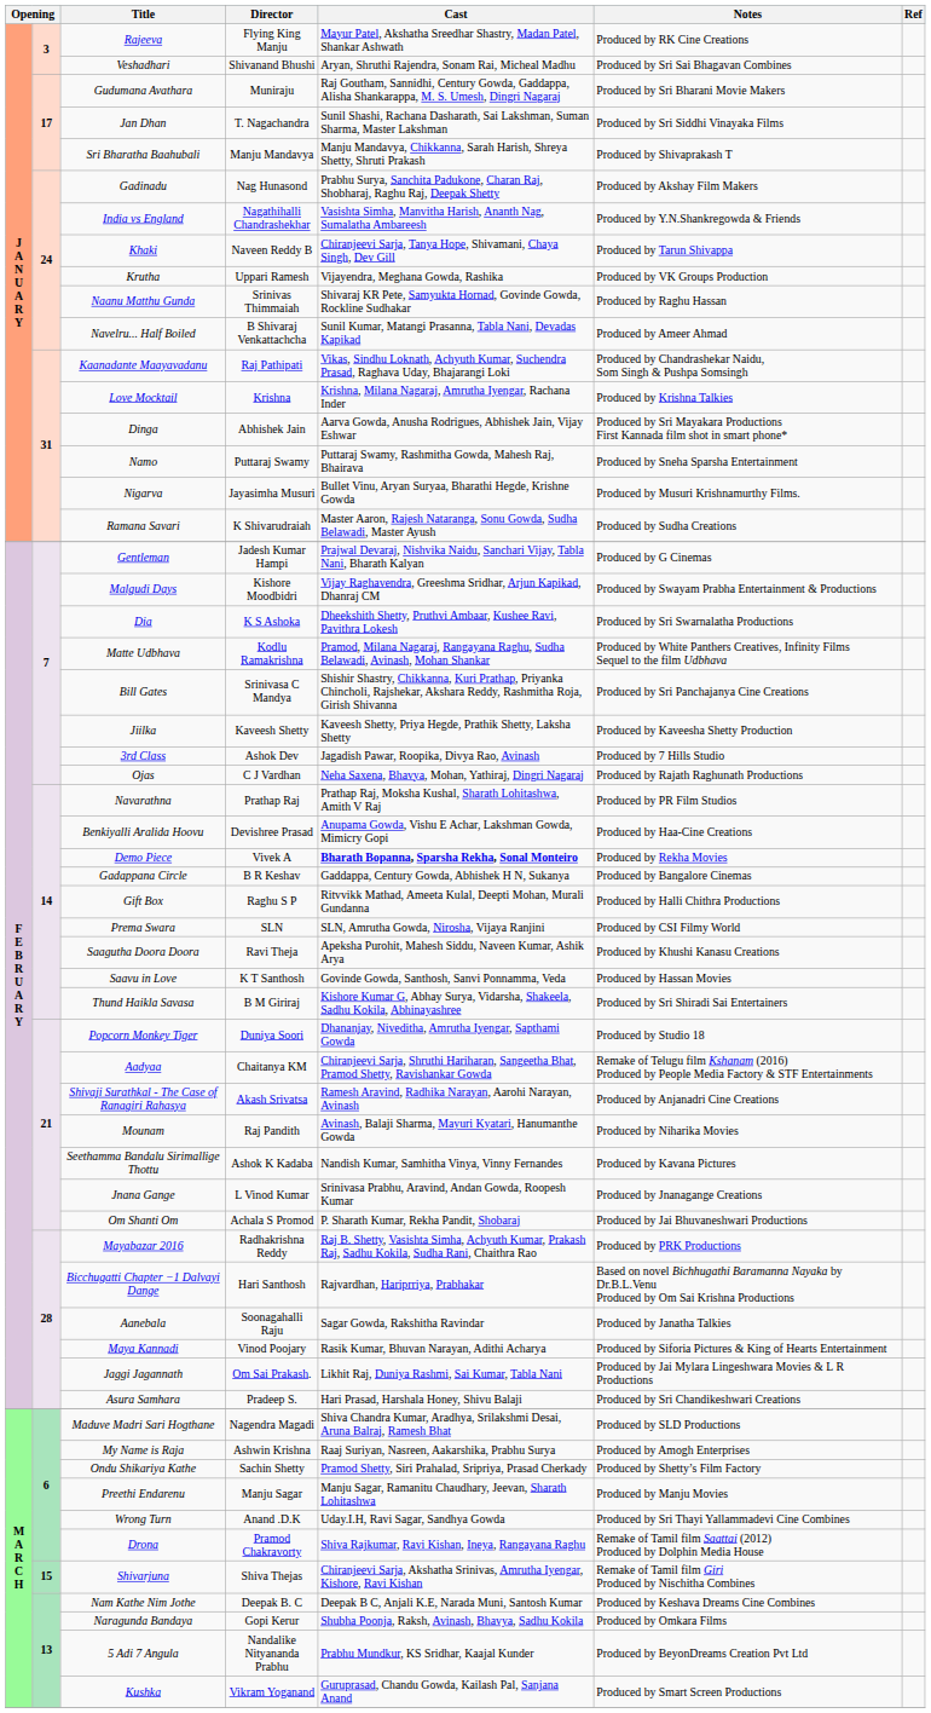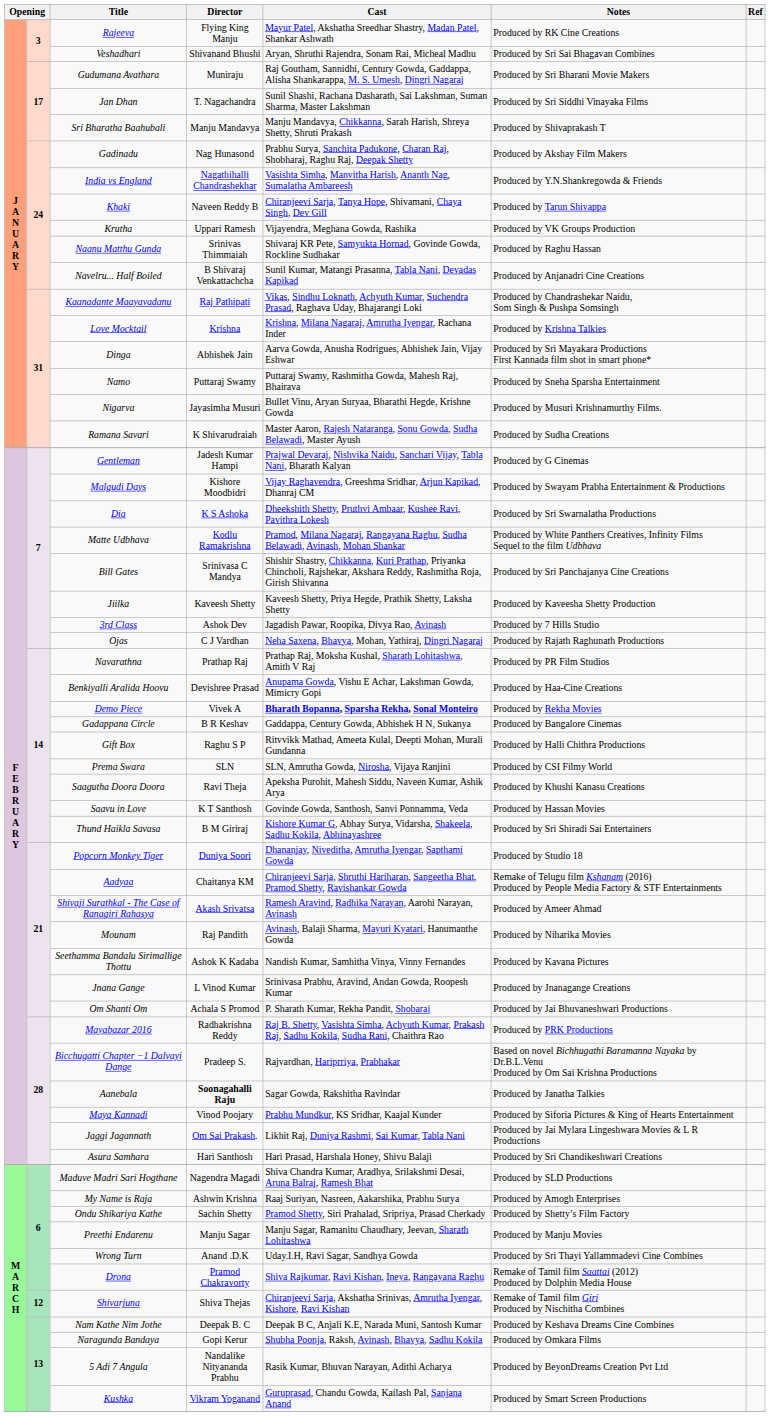Navelru... Half Boiled | Notes: Produced by Ameer Ahmad -> Produced by Anjanadri Cine Creations
Shivaji Surathkal - The Case of Ranagiri Rahasya | Notes: Produced by Anjanadri Cine Creations -> Produced by Ameer Ahmad
Bicchugatti Chapter −1 Dalvayi Dange | Director: Hari Santhosh -> Pradeep S.
Aanebala | Director: normal -> bold
Maya Kannadi | Cast: Rasik Kumar, Bhuvan Narayan, Adithi Acharya -> Prabhu Mundkur, KS Sridhar, Kaajal Kunder
Asura Samhara | Director: Pradeep S. -> Hari Santhosh
Shivarjuna | column 2: 15 -> 12
5 Adi 7 Angula | Cast: Prabhu Mundkur, KS Sridhar, Kaajal Kunder -> Rasik Kumar, Bhuvan Narayan, Adithi Acharya
